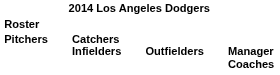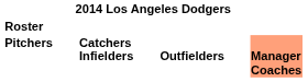Pitchers | column 4: no background -> lightsalmon background
